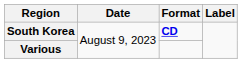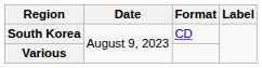South Korea | Format: bold -> normal
